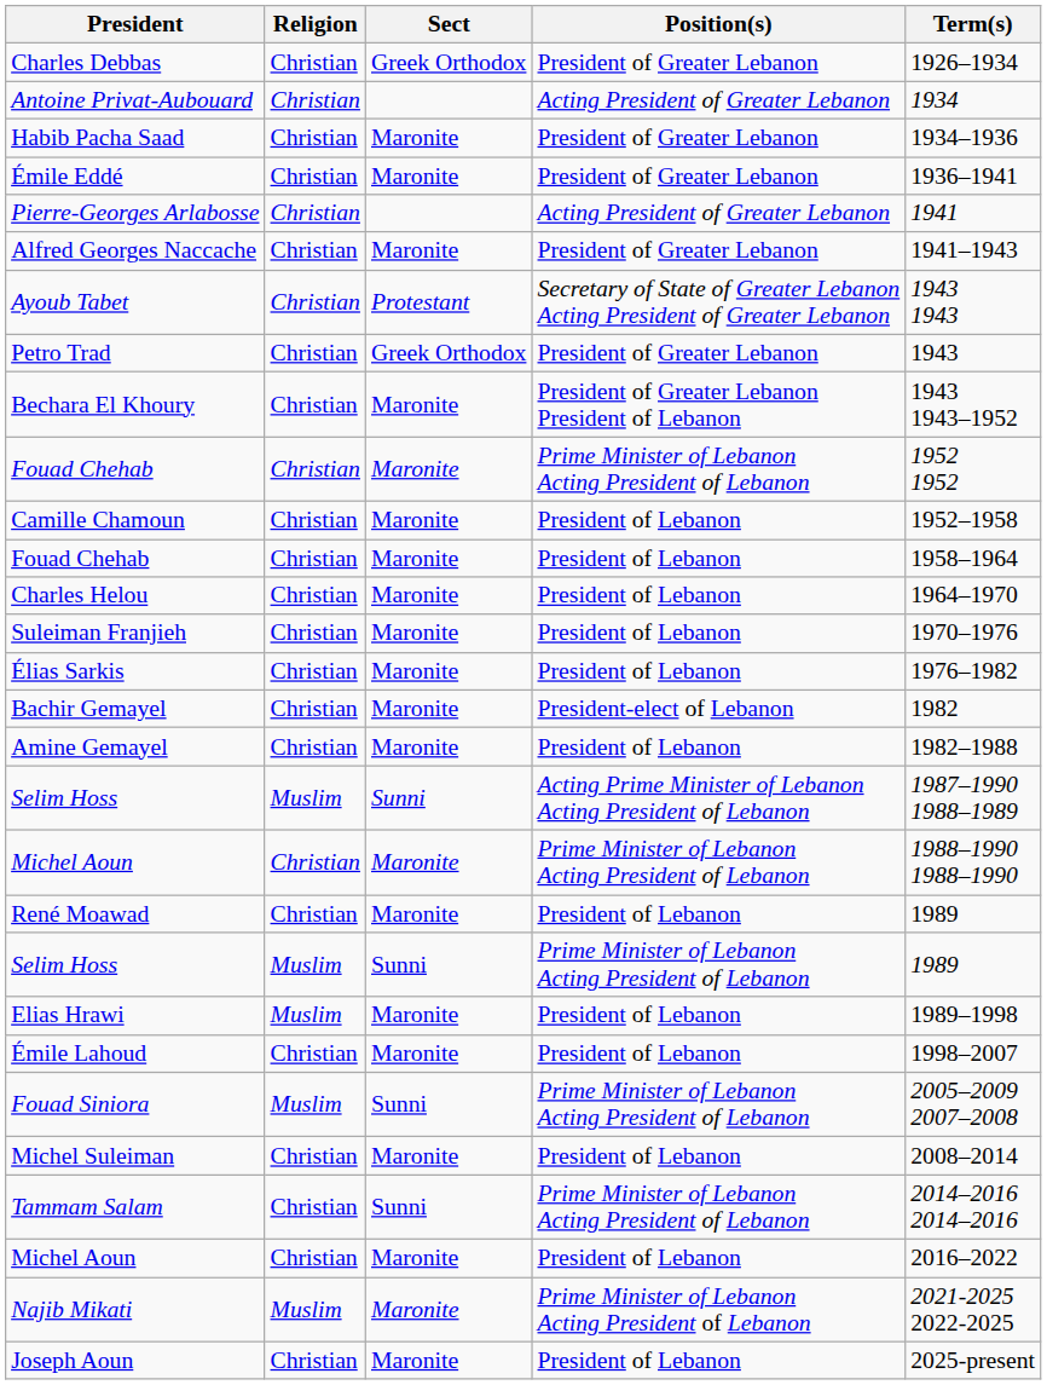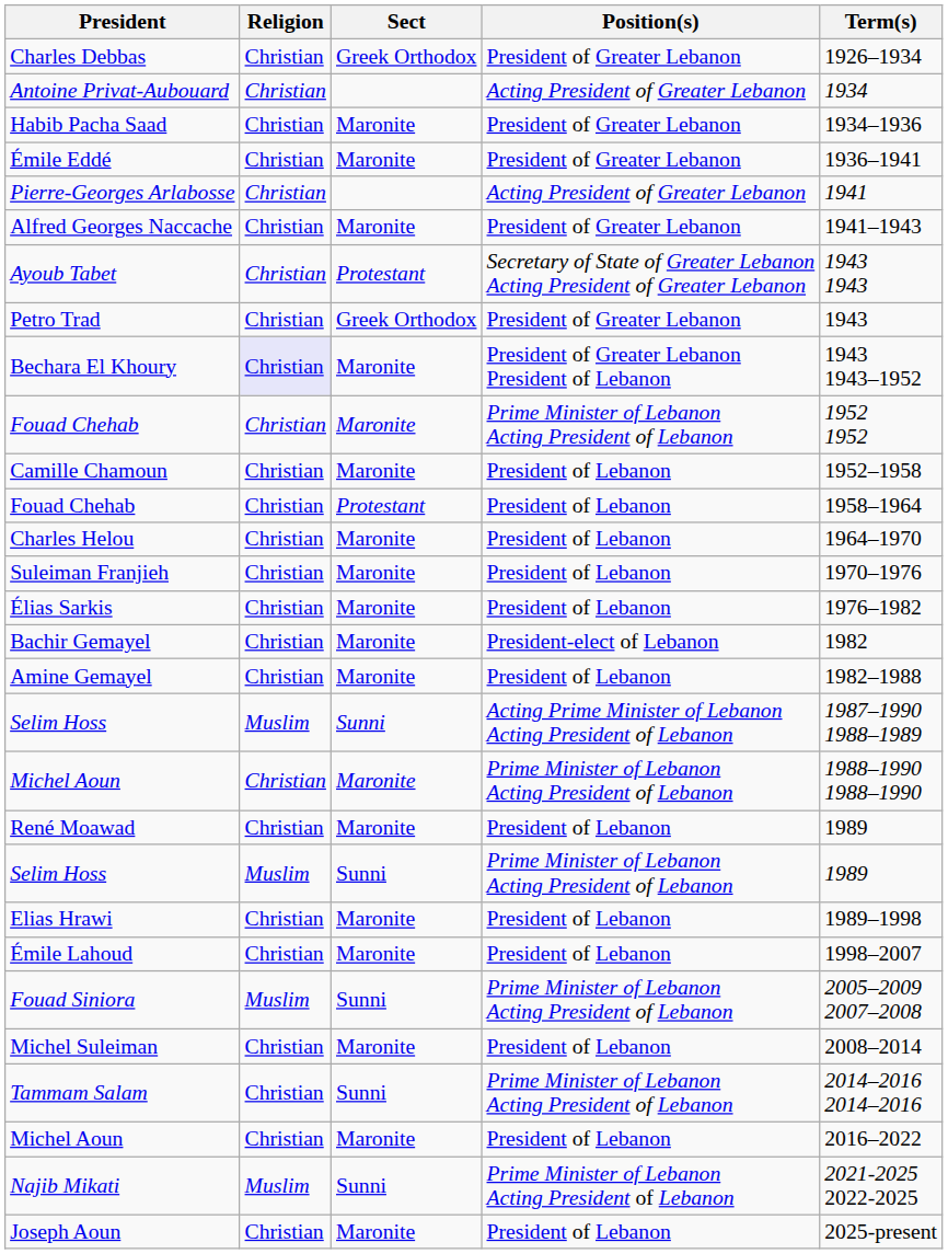Bechara El Khoury | Religion: no background -> lavender background
Fouad Chehab / President of Lebanon | Sect: Maronite -> Protestant
Elias Hrawi | Religion: Muslim -> Christian
Najib Mikati | Sect: Maronite -> Sunni
